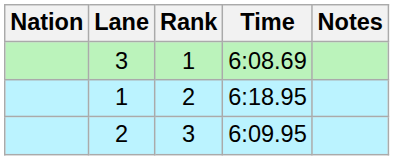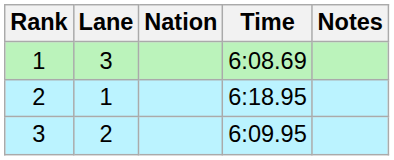columns swapped: Rank <-> Nation
